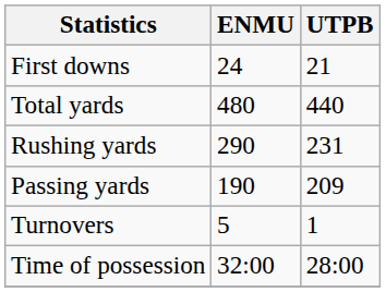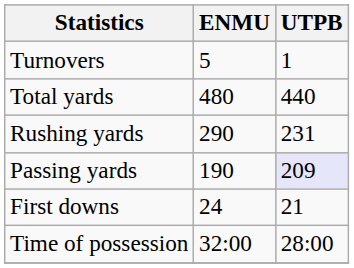rows swapped: First downs <-> Turnovers
Passing yards | UTPB: no background -> lavender background
